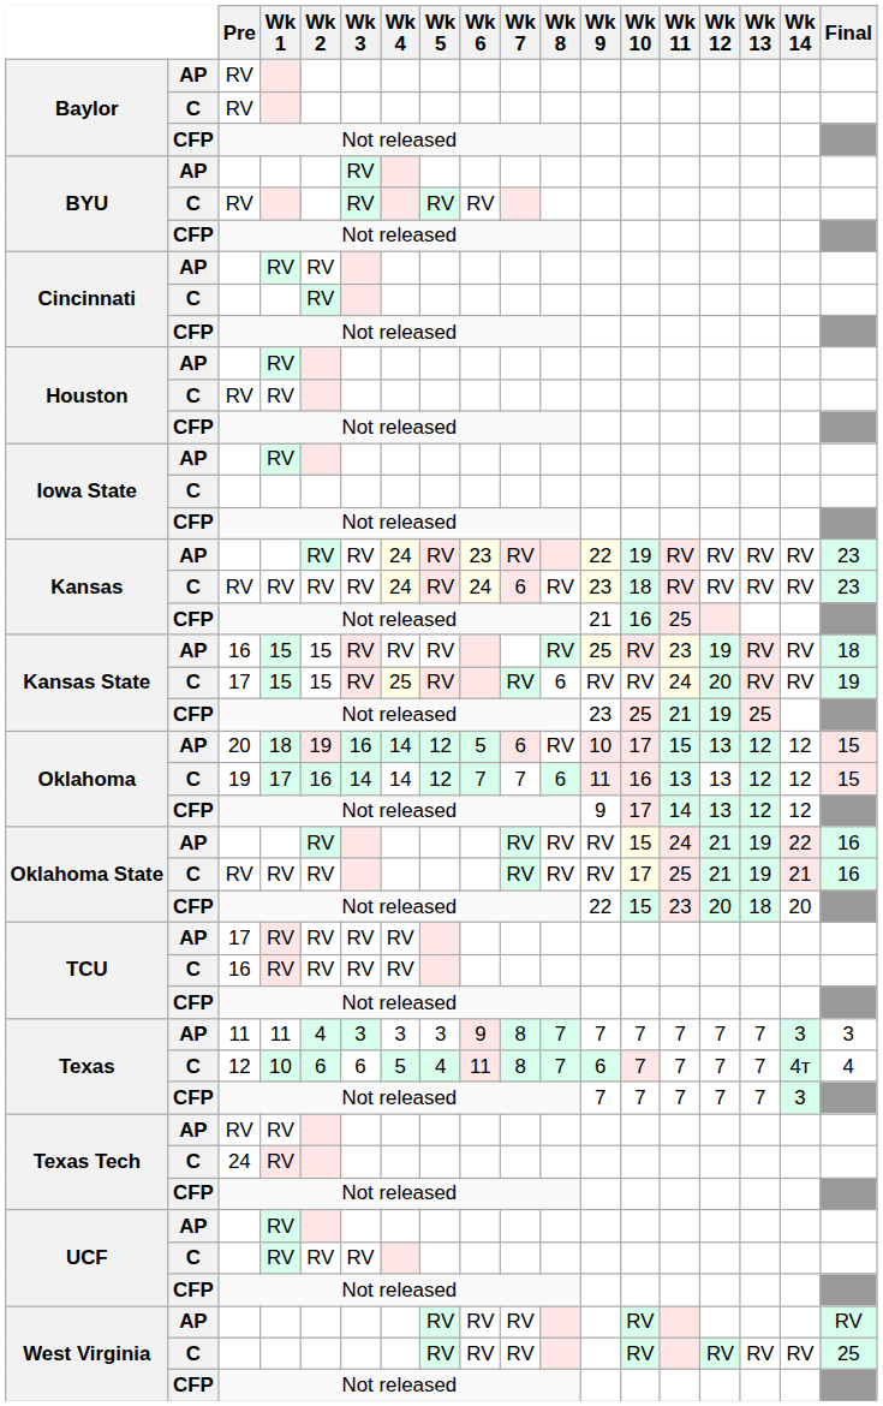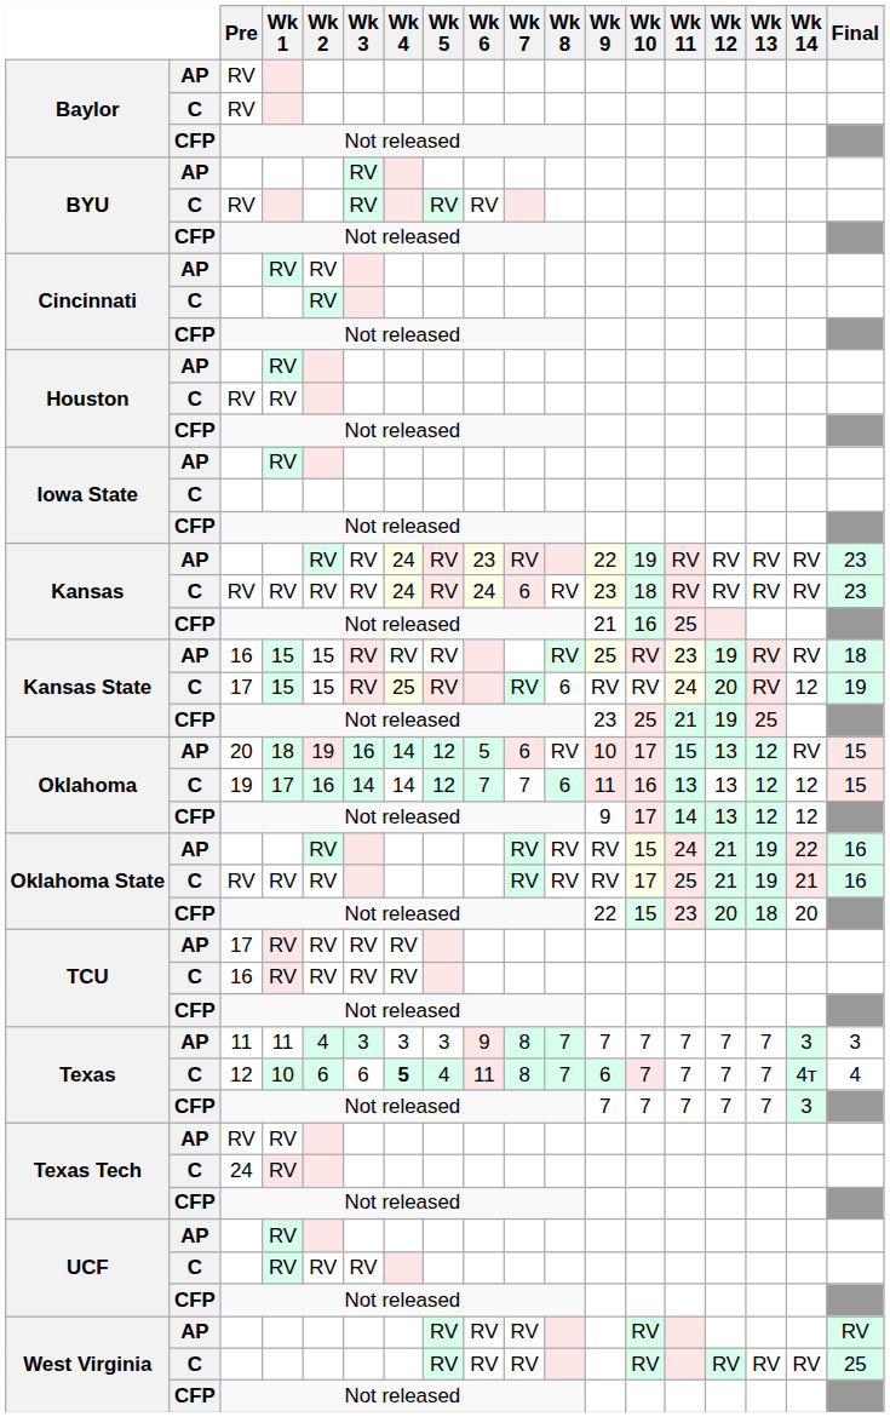Kansas State / C | Wk 14: RV -> 12
Oklahoma / AP | Wk 14: 12 -> RV
Texas / C | Wk 4: normal -> bold
